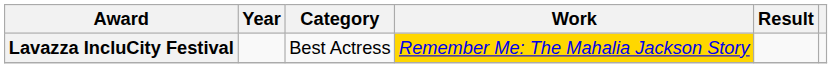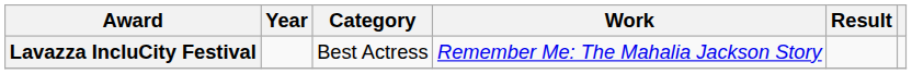Lavazza IncluCity Festival | Work: gold background -> no background
